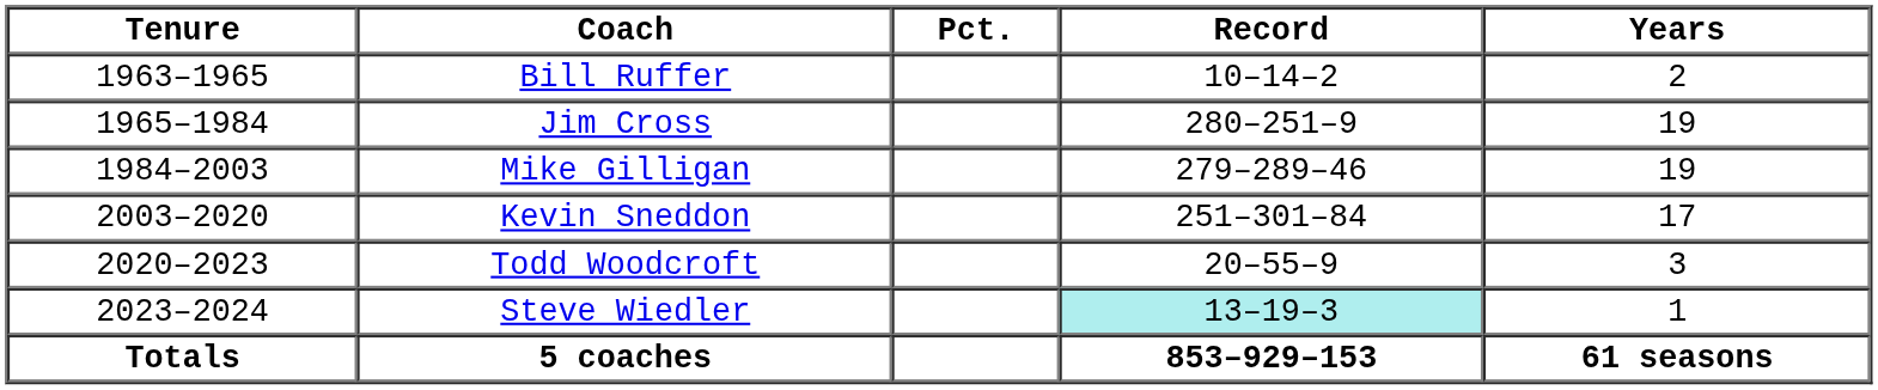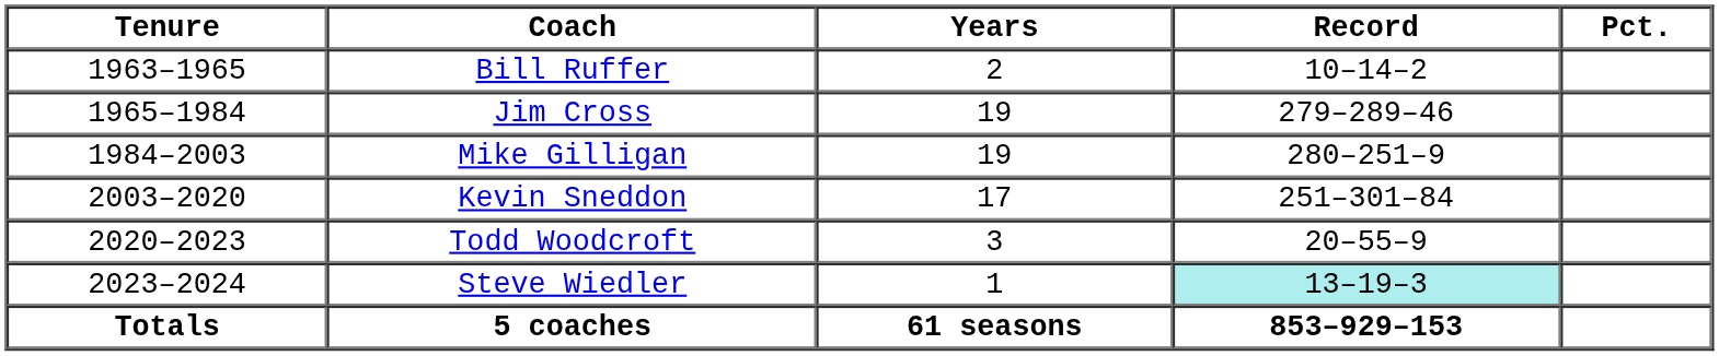columns swapped: Years <-> Pct.
Jim Cross | Record: 280–251–9 -> 279–289–46
Mike Gilligan | Record: 279–289–46 -> 280–251–9
